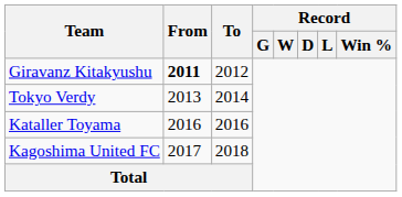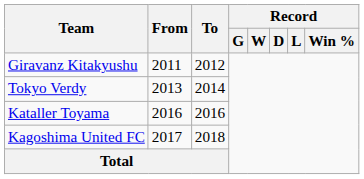Giravanz Kitakyushu | From: bold -> normal
